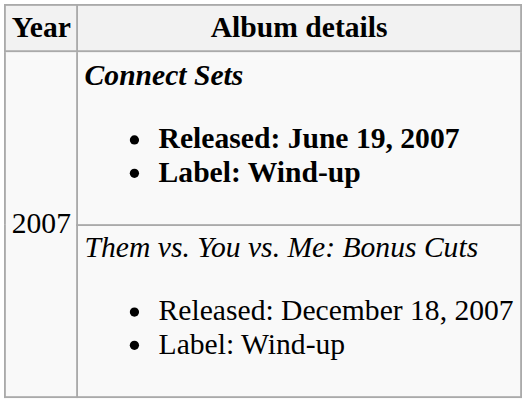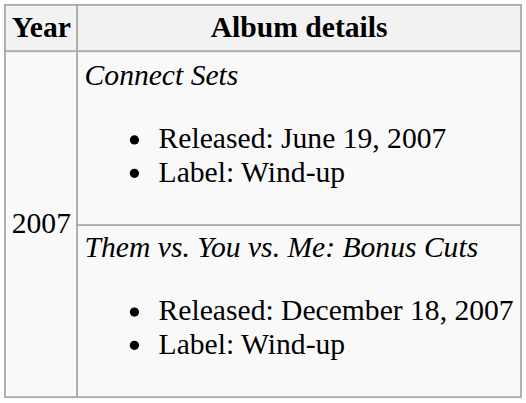Connect Sets Released: June 19, 2007 Label: Wind-up | Album details: bold -> normal
